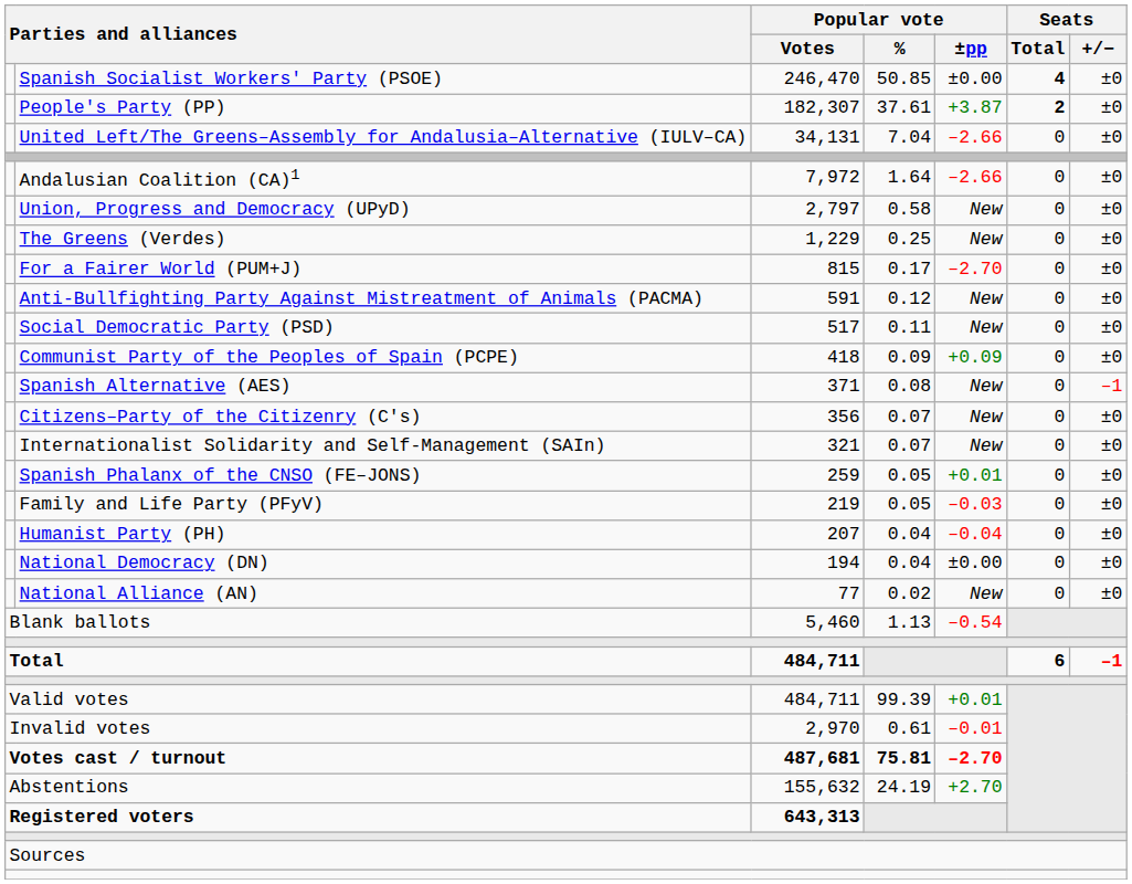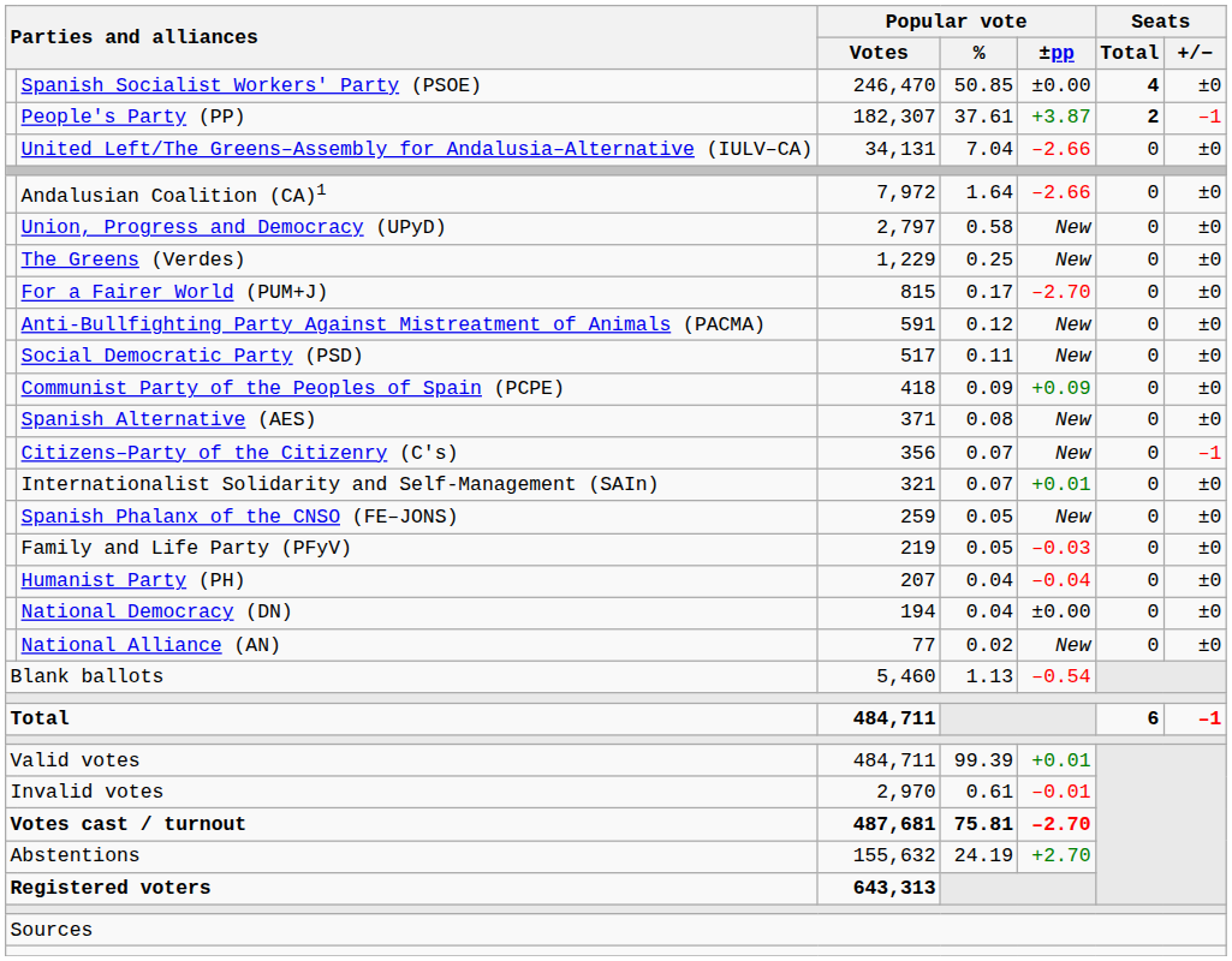People's Party (PP) | Seats / +/−: ±0 -> –1
Spanish Alternative (AES) | Seats / +/−: –1 -> ±0
Citizens–Party of the Citizenry (C's) | Seats / +/−: ±0 -> –1
Internationalist Solidarity and Self-Management (SAIn) | Popular vote / ±pp: New -> +0.01
Spanish Phalanx of the CNSO (FE–JONS) | Popular vote / ±pp: +0.01 -> New
